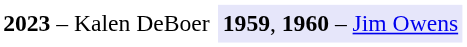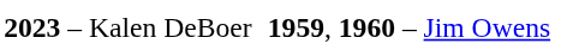2023 – Kalen DeBoer | column 2: lavender background -> no background
